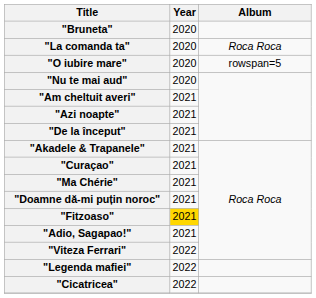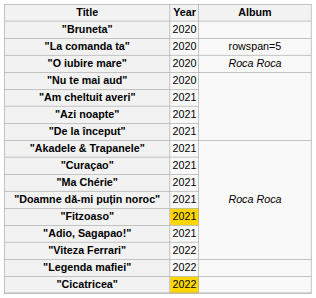"La comanda ta" | Album: Roca Roca -> rowspan=5
"O iubire mare" | Album: rowspan=5 -> Roca Roca
"Cicatricea" | Year: no background -> gold background
